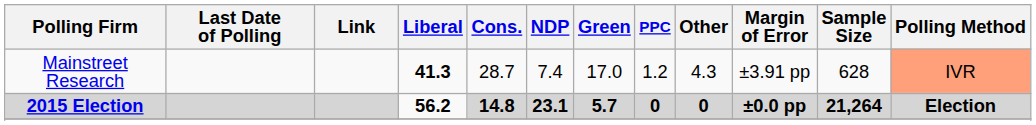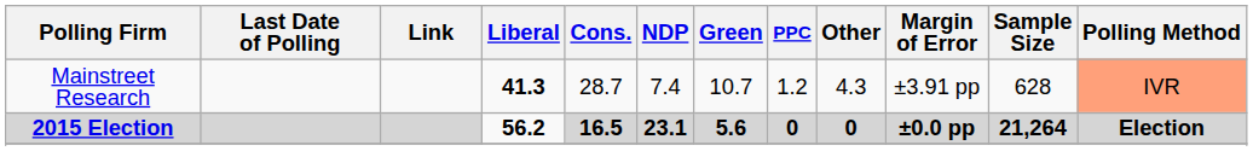Mainstreet Research | Green: 17.0 -> 10.7
2015 Election | Cons.: 14.8 -> 16.5
2015 Election | Green: 5.7 -> 5.6
